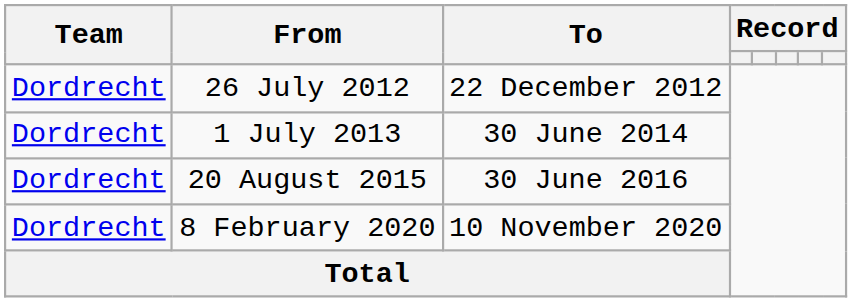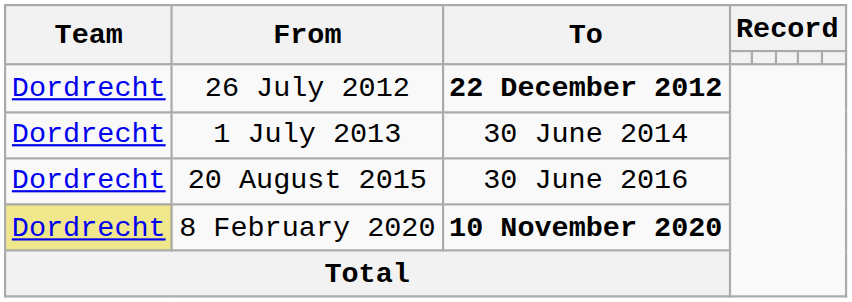26 July 2012 | To: normal -> bold
8 February 2020 | Team: no background -> khaki background
8 February 2020 | To: normal -> bold
